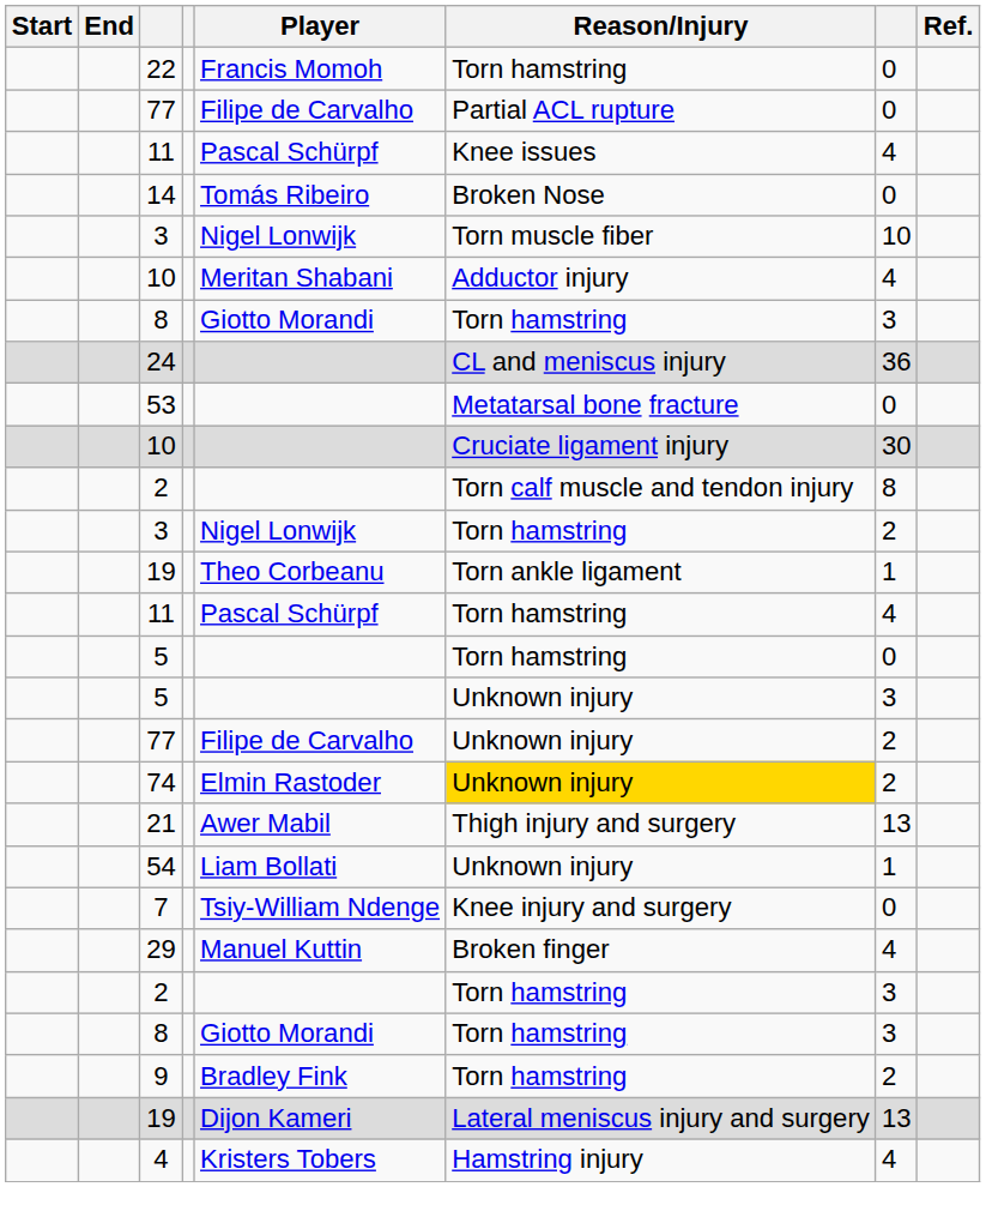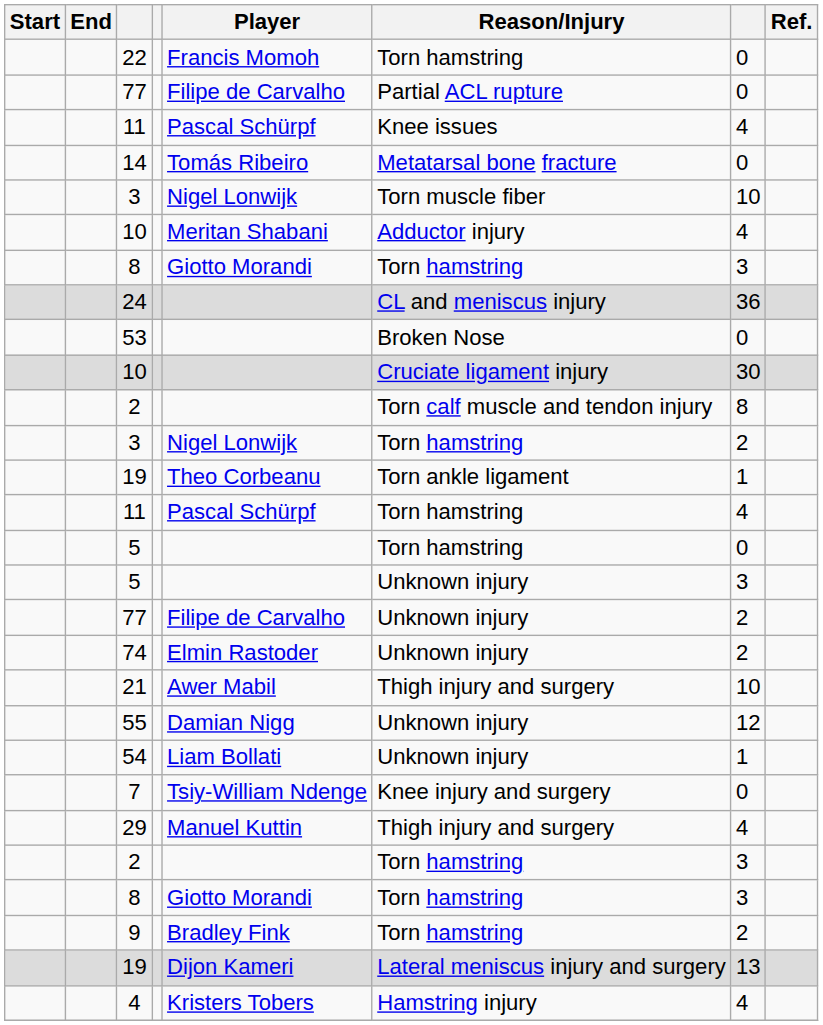14 | Reason/Injury: Broken Nose -> Metatarsal bone fracture
53 | Reason/Injury: Metatarsal bone fracture -> Broken Nose
74 | Reason/Injury: gold background -> no background
21 | column 7: 13 -> 10
+ row: 55 | Damian Nigg | Unknown injury | 12
29 | Reason/Injury: Broken finger -> Thigh injury and surgery
